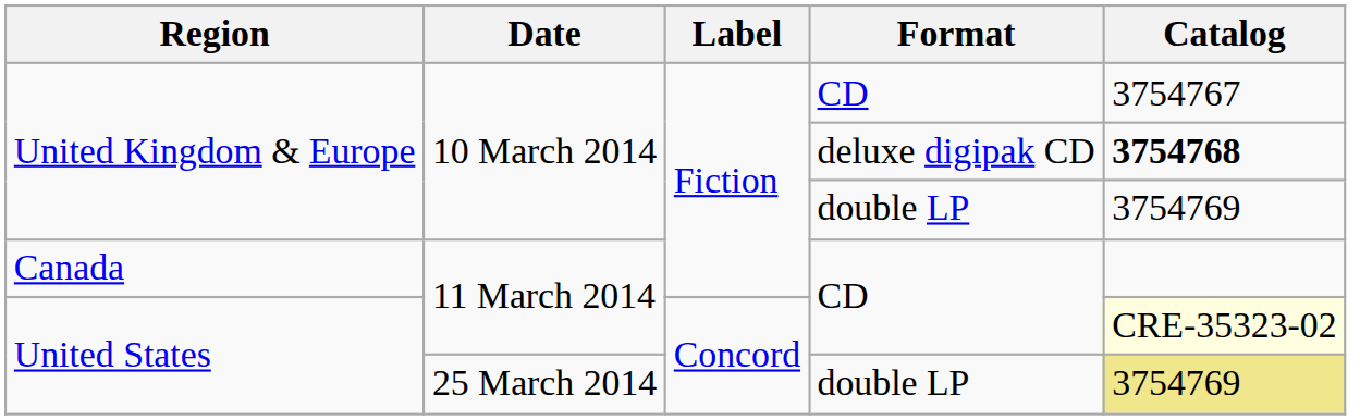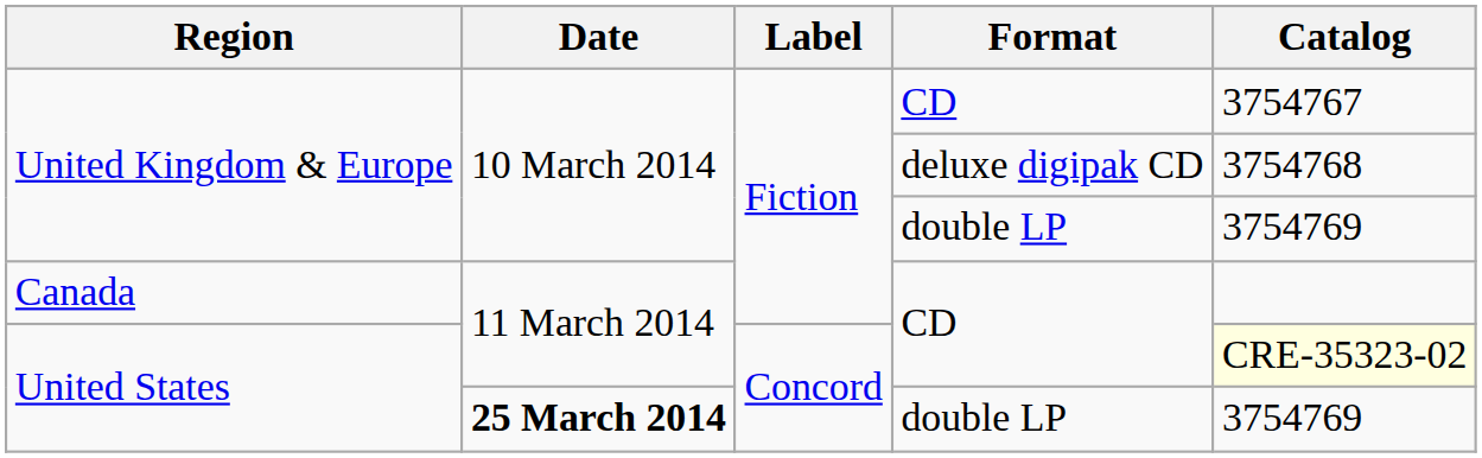United Kingdom & Europe / deluxe digipak CD | Catalog: bold -> normal
United States / double LP | Date: normal -> bold
United States / double LP | Catalog: khaki background -> no background
